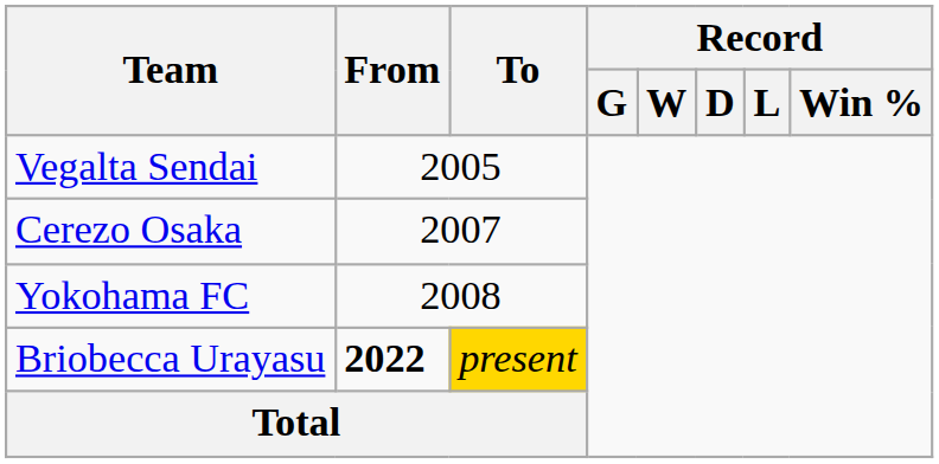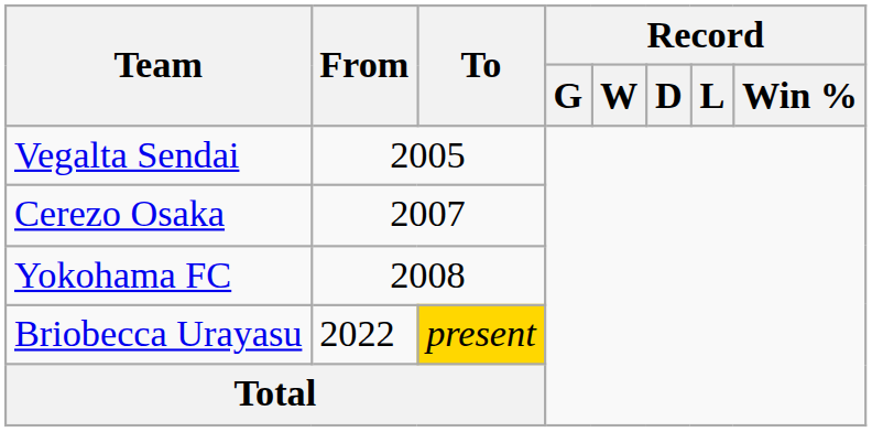Briobecca Urayasu | From: bold -> normal
